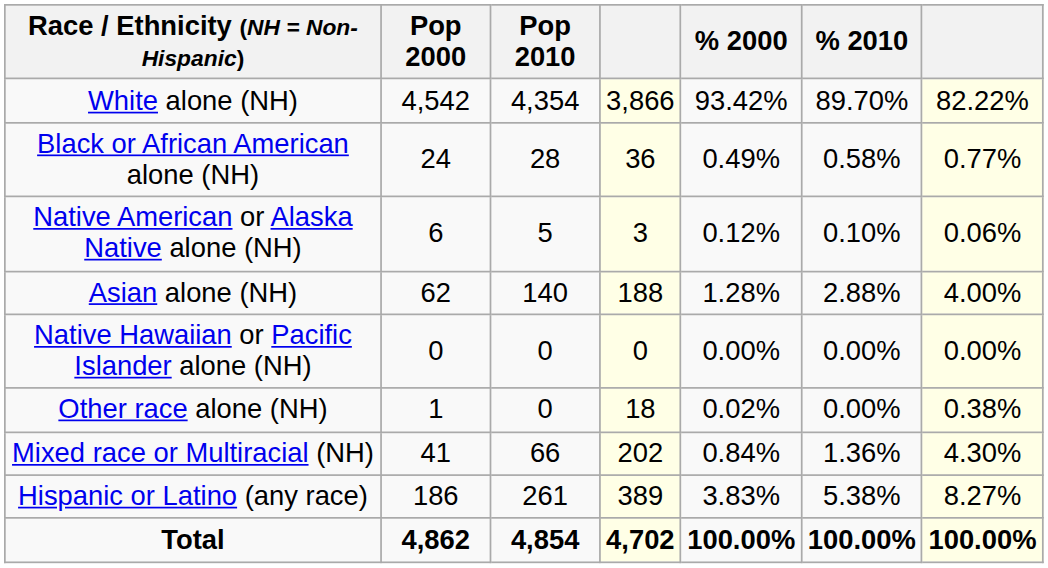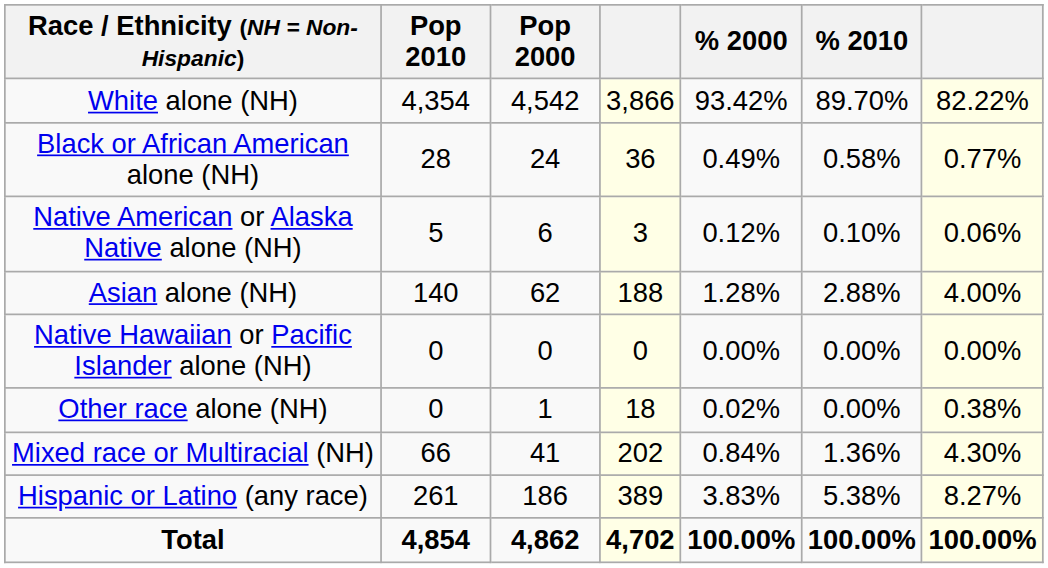columns swapped: Pop 2000 <-> Pop 2010
